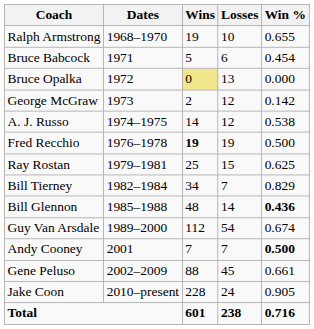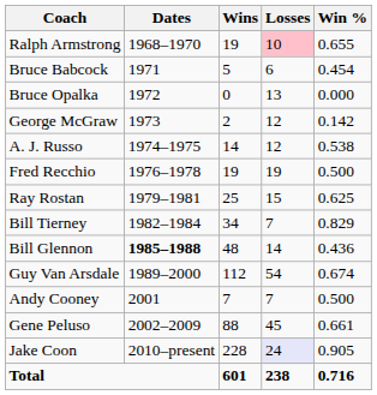Ralph Armstrong | Losses: no background -> pink background
Bruce Opalka | Wins: khaki background -> no background
Fred Recchio | Wins: bold -> normal
Bill Glennon | Dates: normal -> bold
Bill Glennon | Win %: bold -> normal
Andy Cooney | Win %: bold -> normal
Jake Coon | Losses: no background -> lavender background
